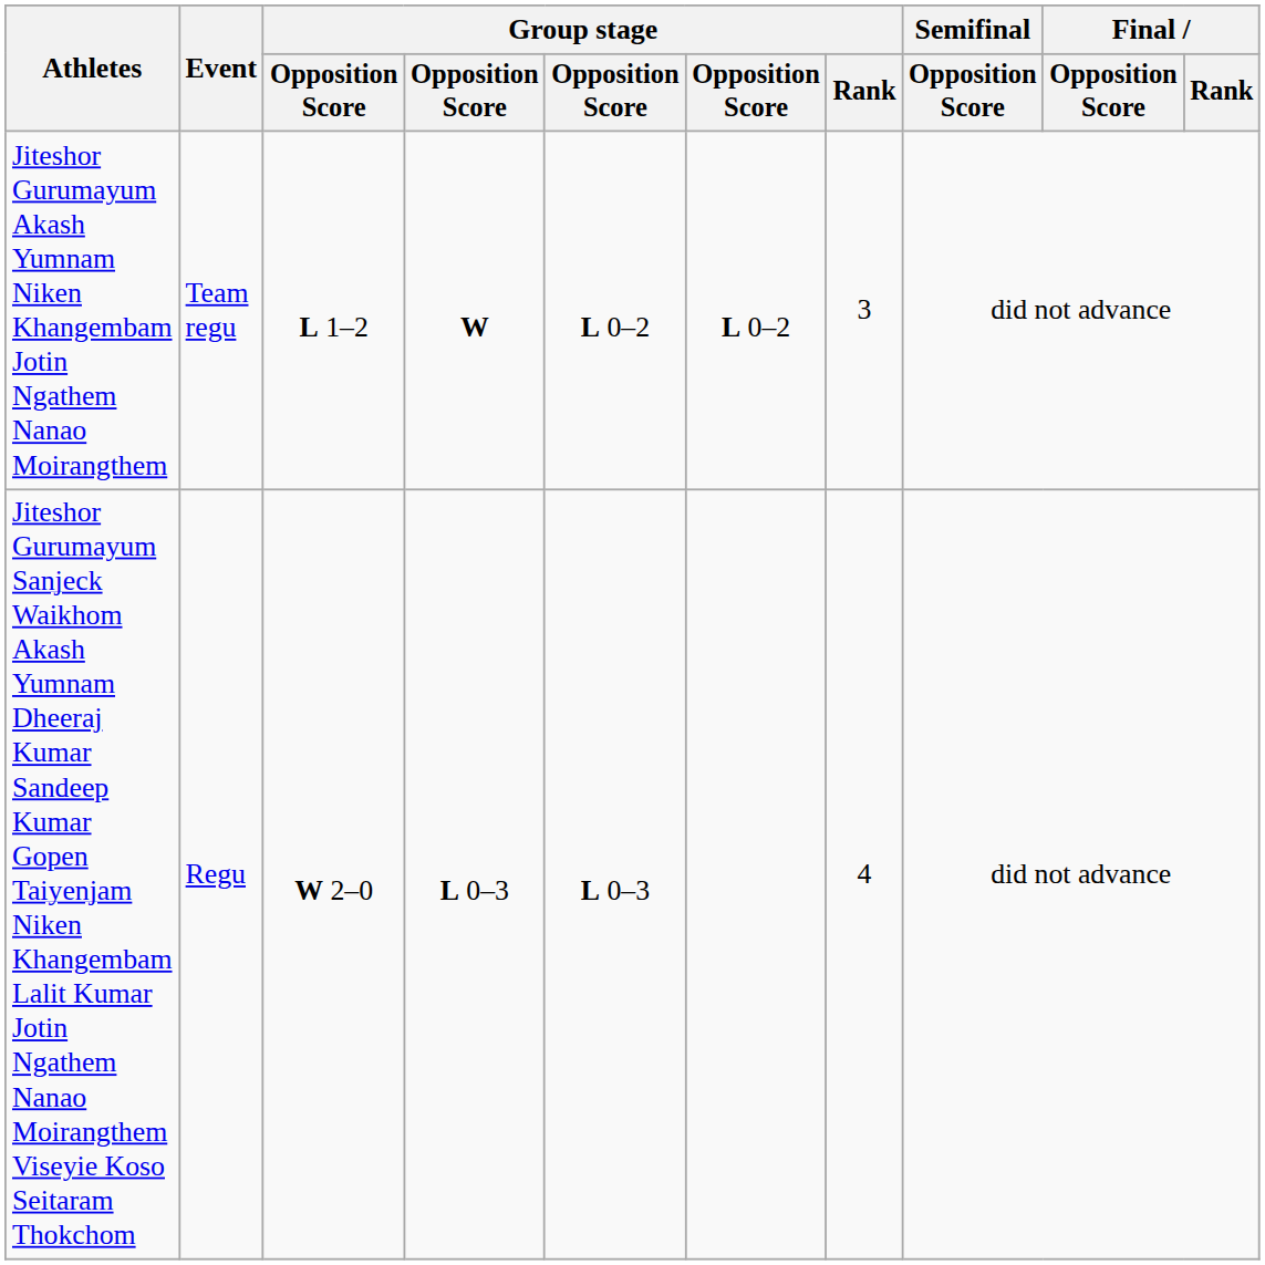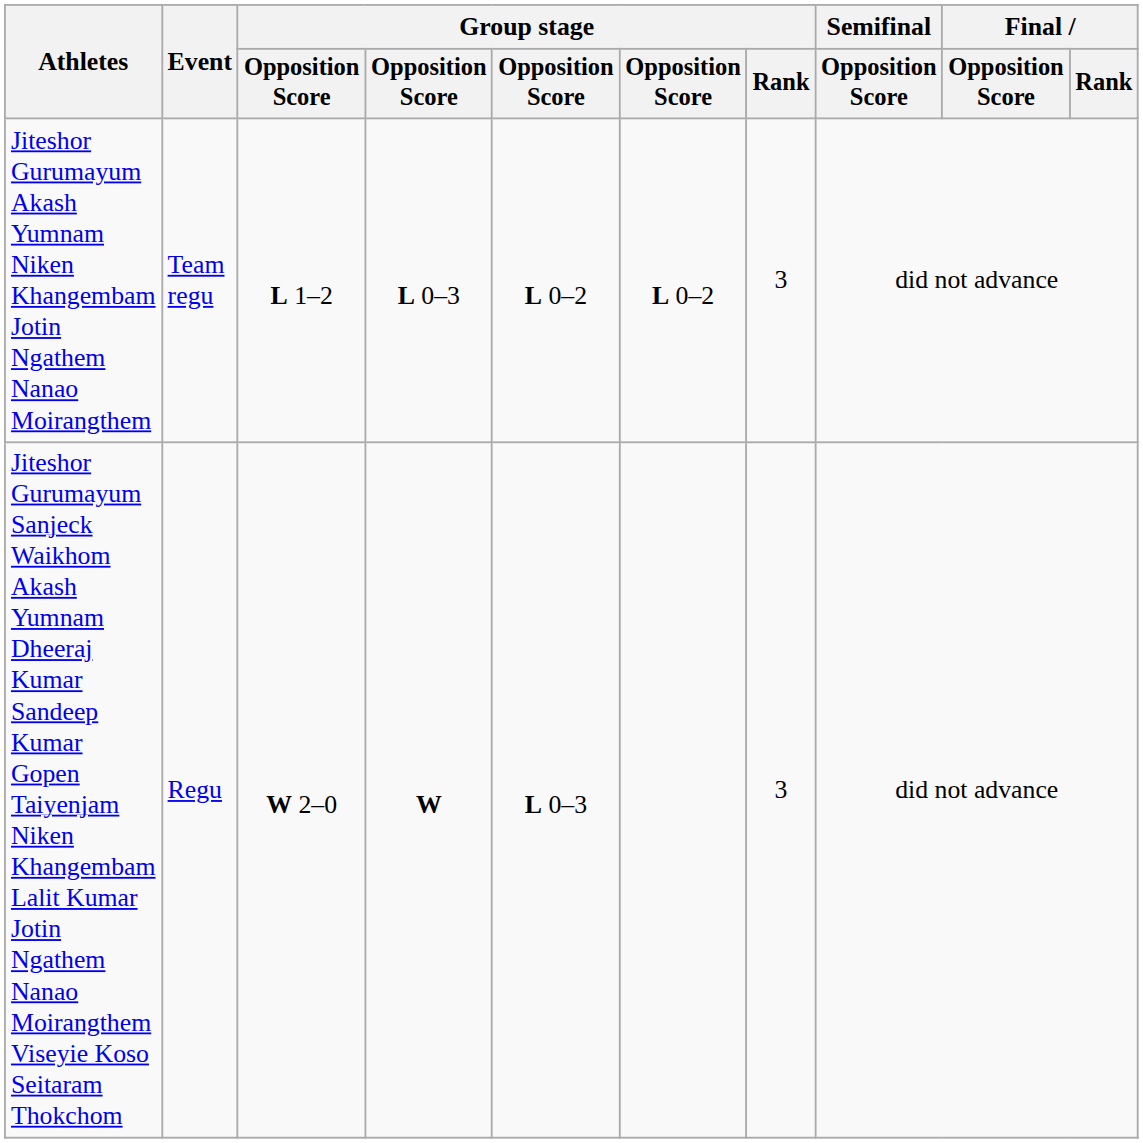row 3 | column 4: W -> L 0–3
row 4 | column 4: L 0–3 -> W
row 4 | Group stage / Rank: 4 -> 3
